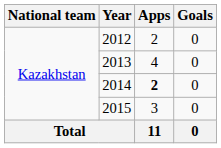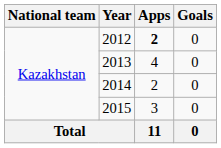2012 | Apps: normal -> bold
2014 | Apps: bold -> normal
